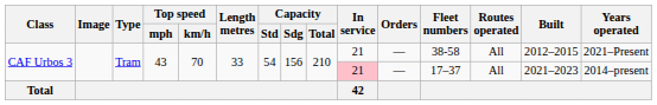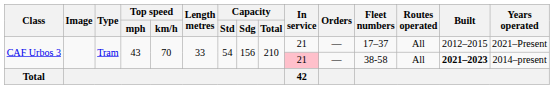row 3 | Fleet numbers: 38-58 -> 17–37
row 4 | Fleet numbers: 17–37 -> 38-58
row 4 | Built: normal -> bold
